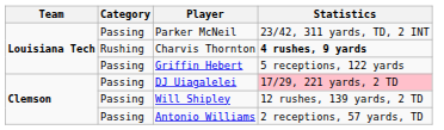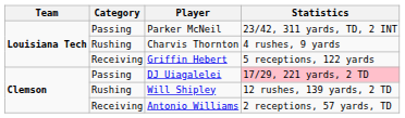Charvis Thornton | Statistics: bold -> normal
Griffin Hebert | Category: Passing -> Receiving
Will Shipley | Category: Passing -> Rushing
Antonio Williams | Category: Passing -> Receiving
